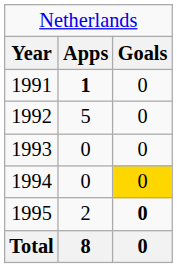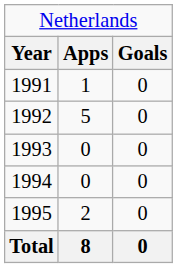1991 | column 2: bold -> normal
1994 | column 3: gold background -> no background
1995 | column 3: bold -> normal
